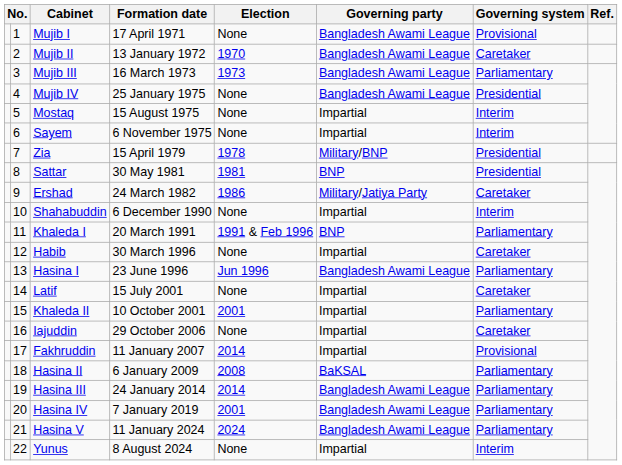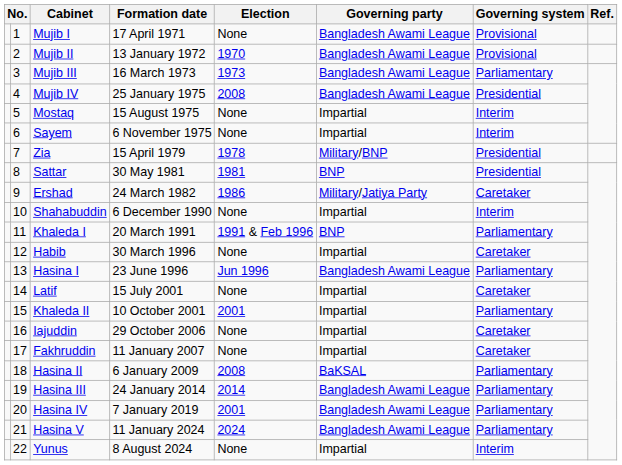Mujib II | Governing system: Caretaker -> Provisional
Mujib IV | Election: None -> 2008
Fakhruddin | Election: 2014 -> None
Fakhruddin | Governing system: Provisional -> Caretaker
